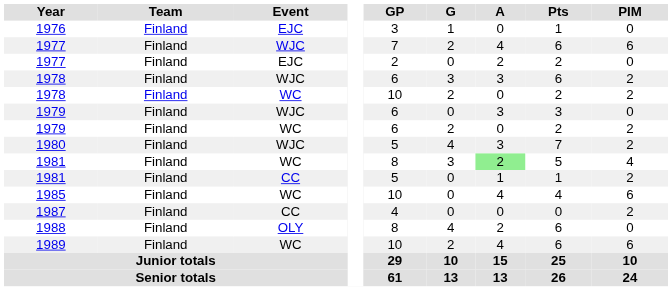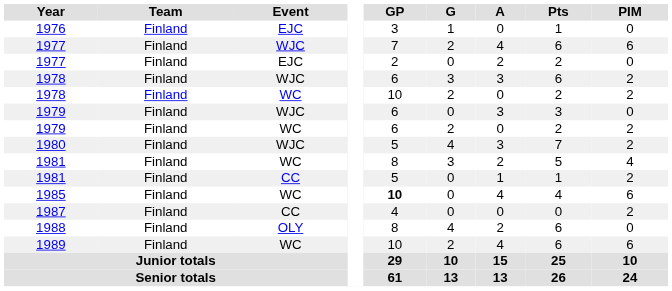1981 / WC | A: lightgreen background -> no background
1985 | GP: normal -> bold
